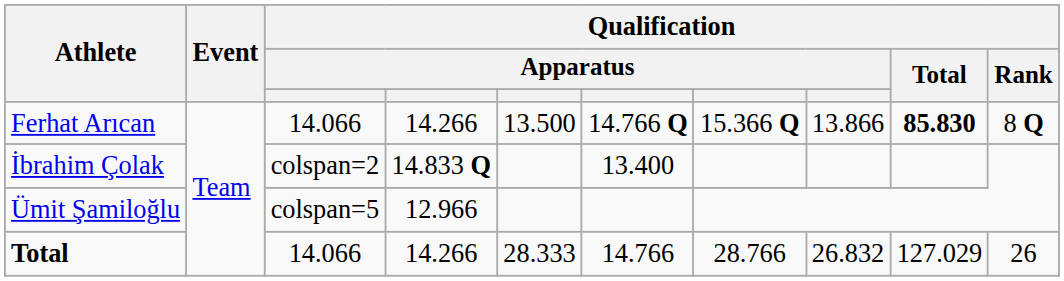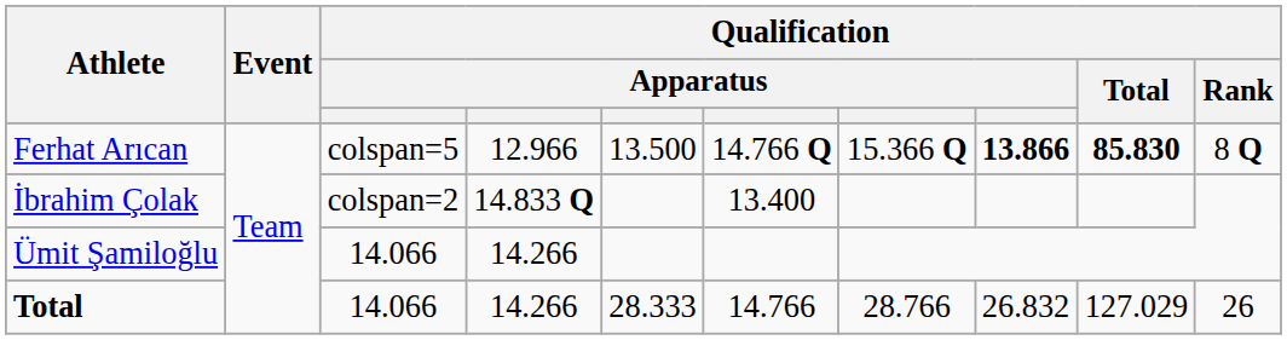Ferhat Arıcan | column 3: 14.066 -> colspan=5
Ferhat Arıcan | column 4: 14.266 -> 12.966
Ferhat Arıcan | column 8: normal -> bold
Ümit Şamiloğlu | column 3: colspan=5 -> 14.066
Ümit Şamiloğlu | column 4: 12.966 -> 14.266
